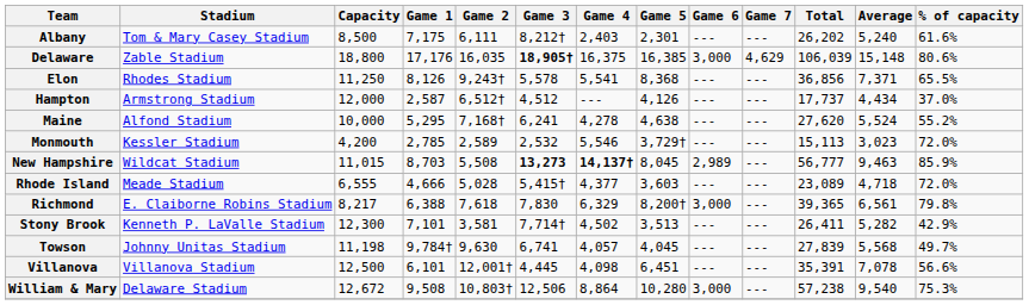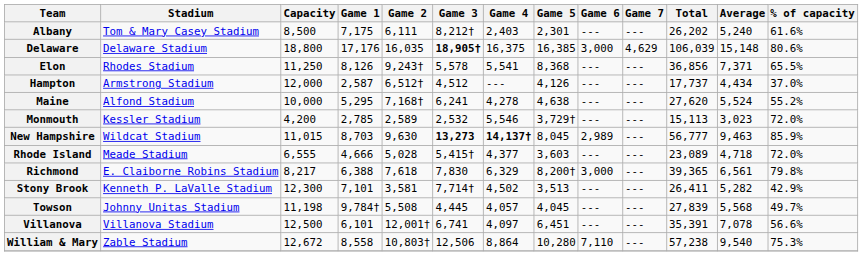Delaware | Stadium: Zable Stadium -> Delaware Stadium
New Hampshire | Game 2: 5,508 -> 9,630
Towson | Game 2: 9,630 -> 5,508
Towson | Game 3: 6,741 -> 4,445
Villanova | Game 3: 4,445 -> 6,741
Villanova | Game 4: 4,098 -> 4,097
William & Mary | Stadium: Delaware Stadium -> Zable Stadium
William & Mary | Game 1: 9,508 -> 8,558
William & Mary | Game 6: 3,000 -> 7,110
